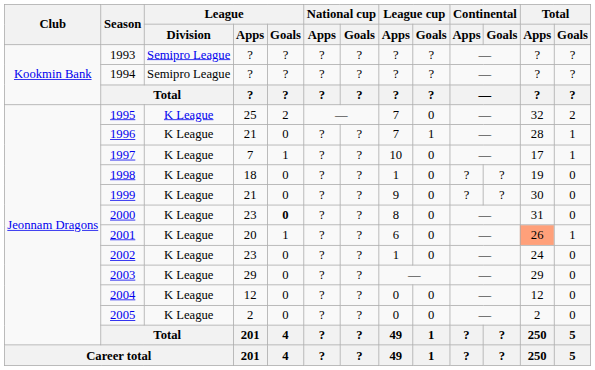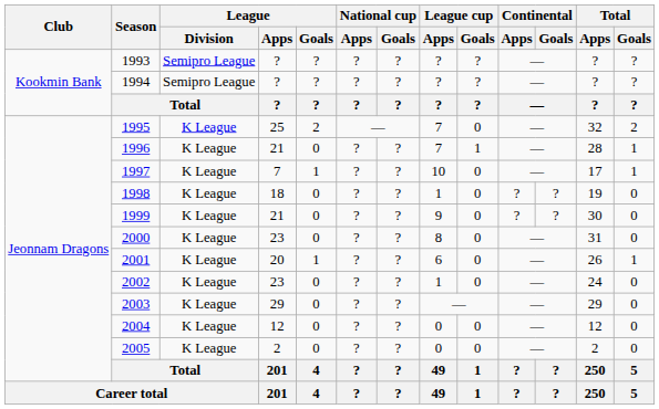2000 | League / Goals: bold -> normal
2001 | Total / Apps: lightsalmon background -> no background
